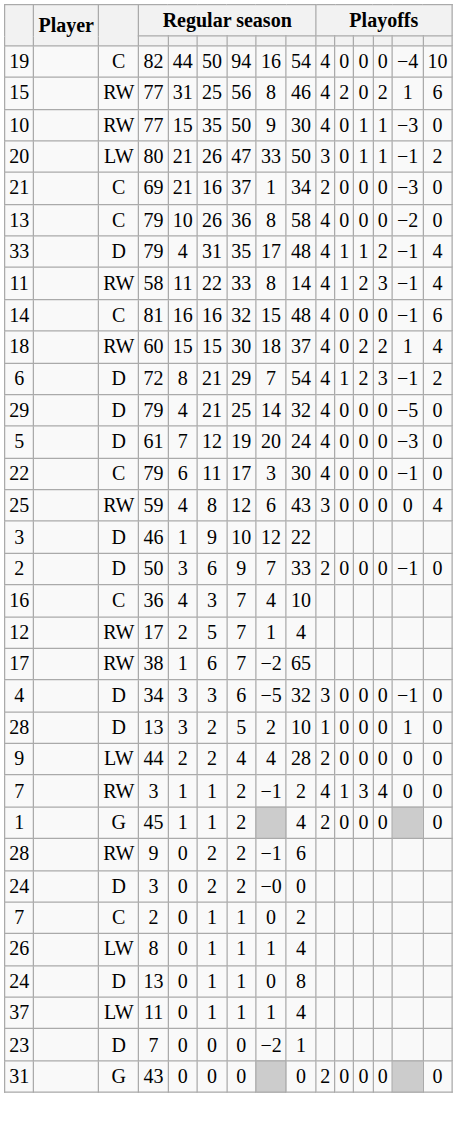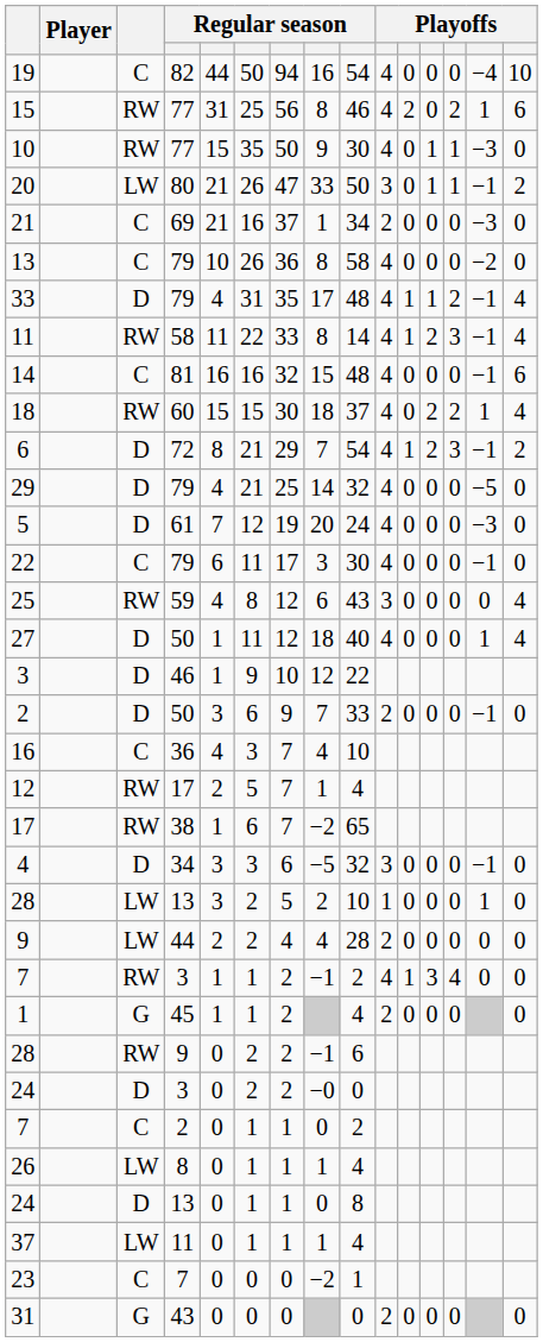+ row: 27 | D | 50 | 1 | 11 | 12 | 18 | 40 | 4 | 0 | 0 | 0 | 1 | 4
28 / 13 | column 3: D -> LW
23 | column 3: D -> C
